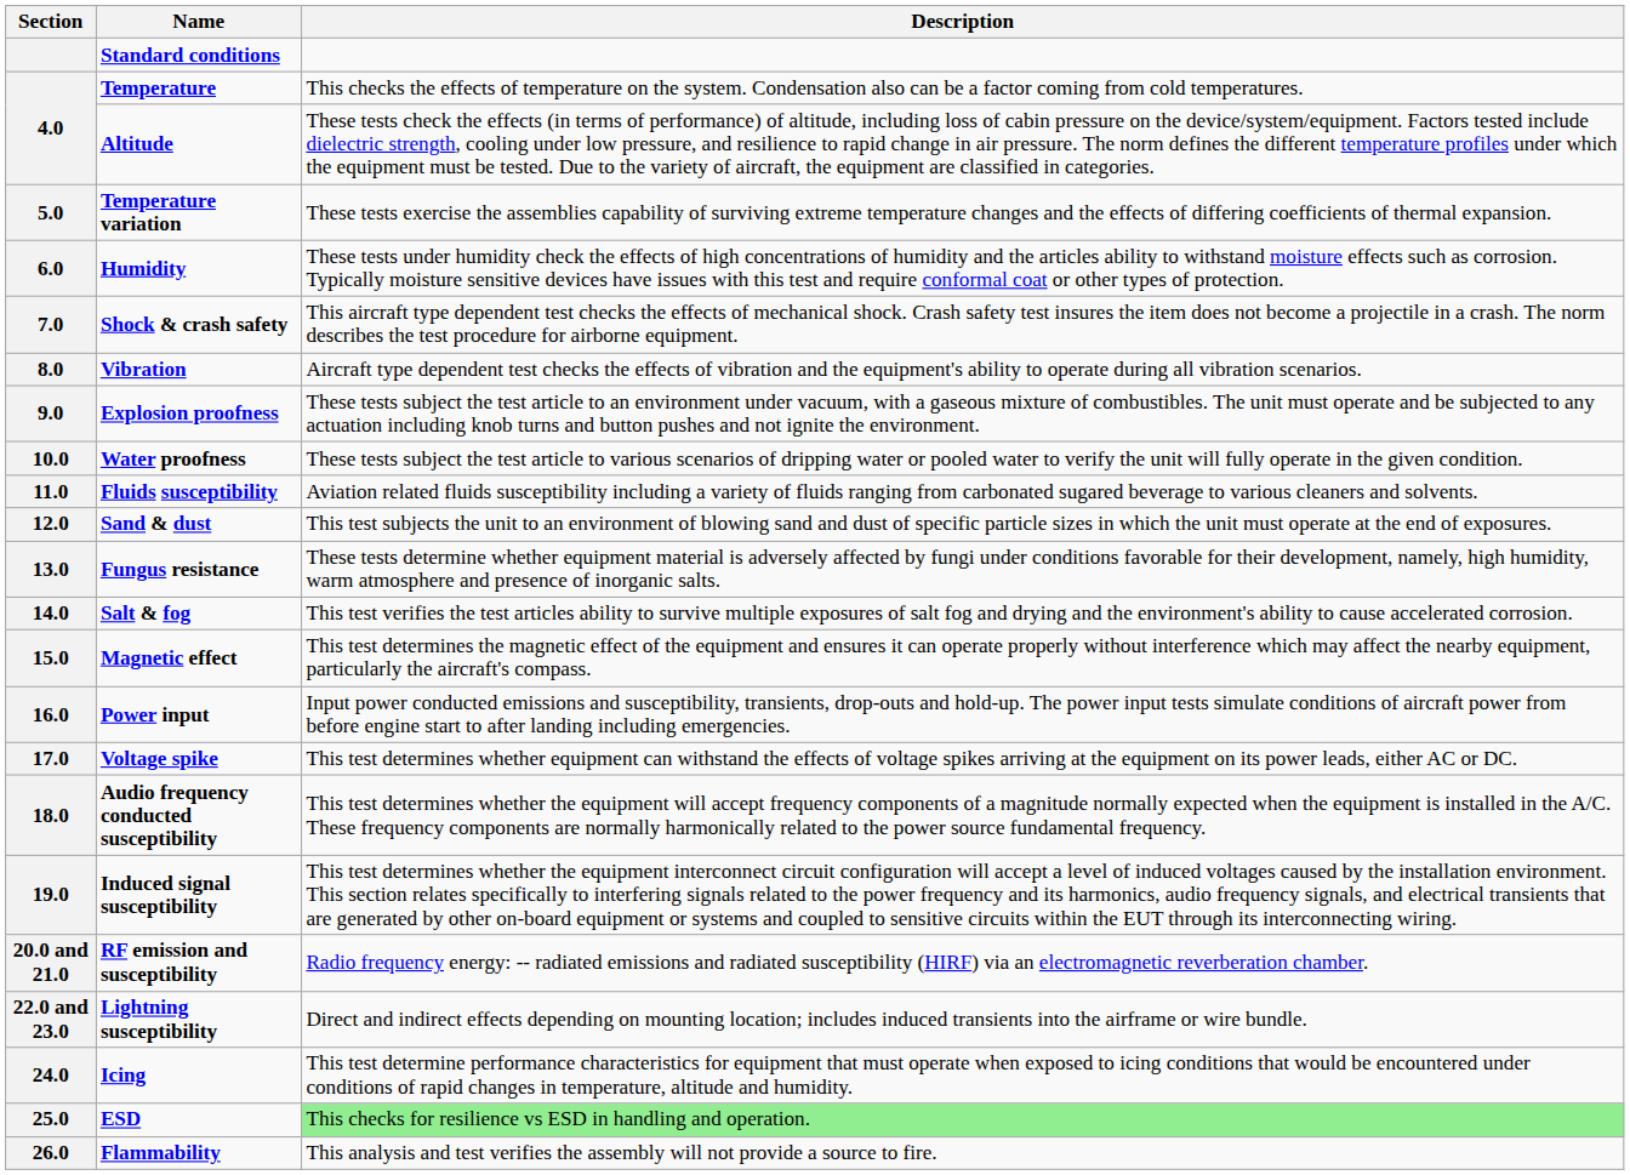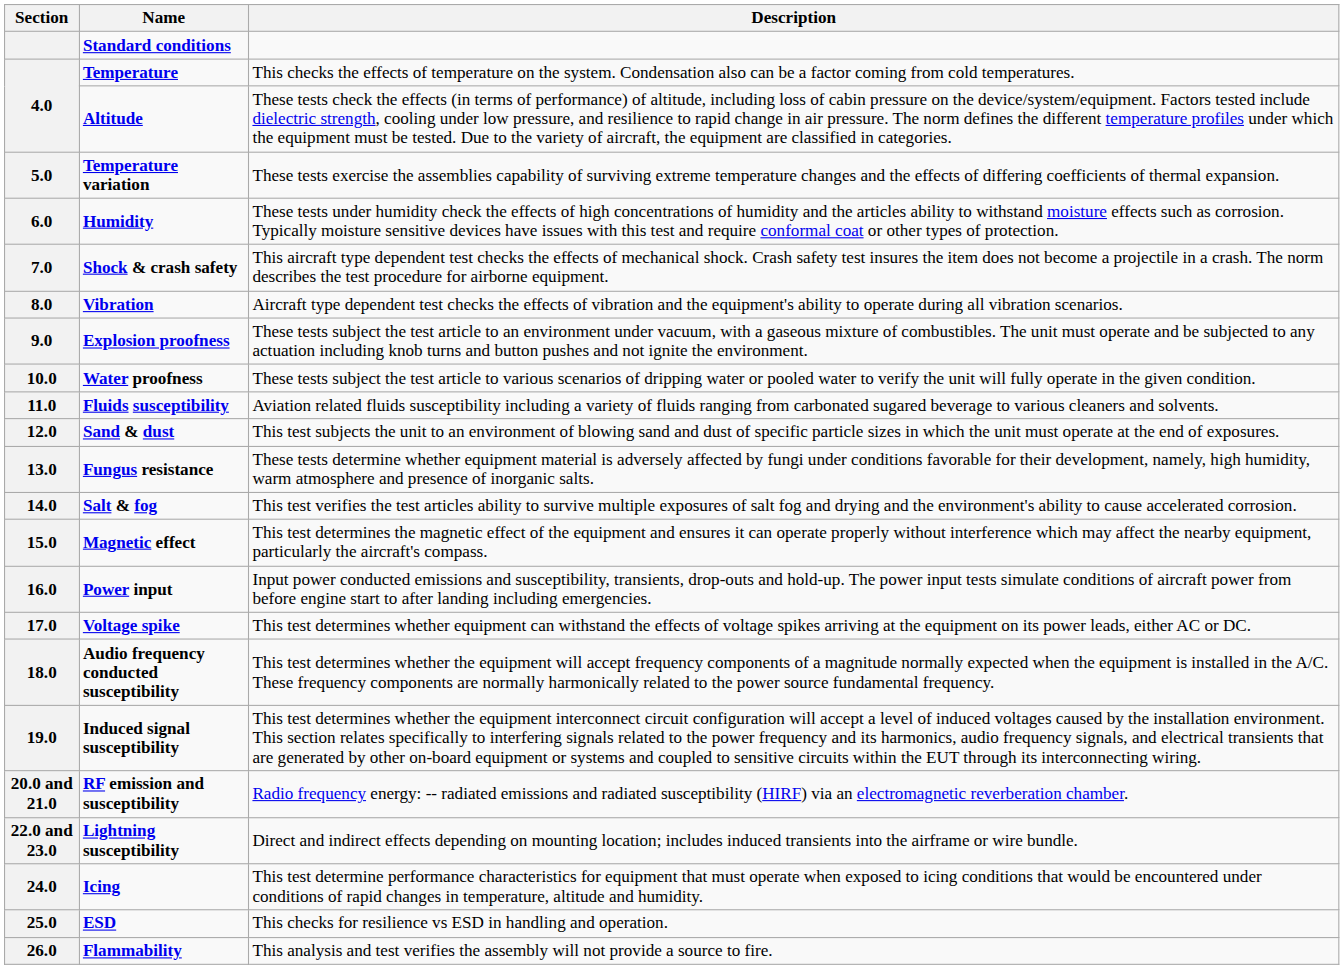ESD | Description: lightgreen background -> no background
